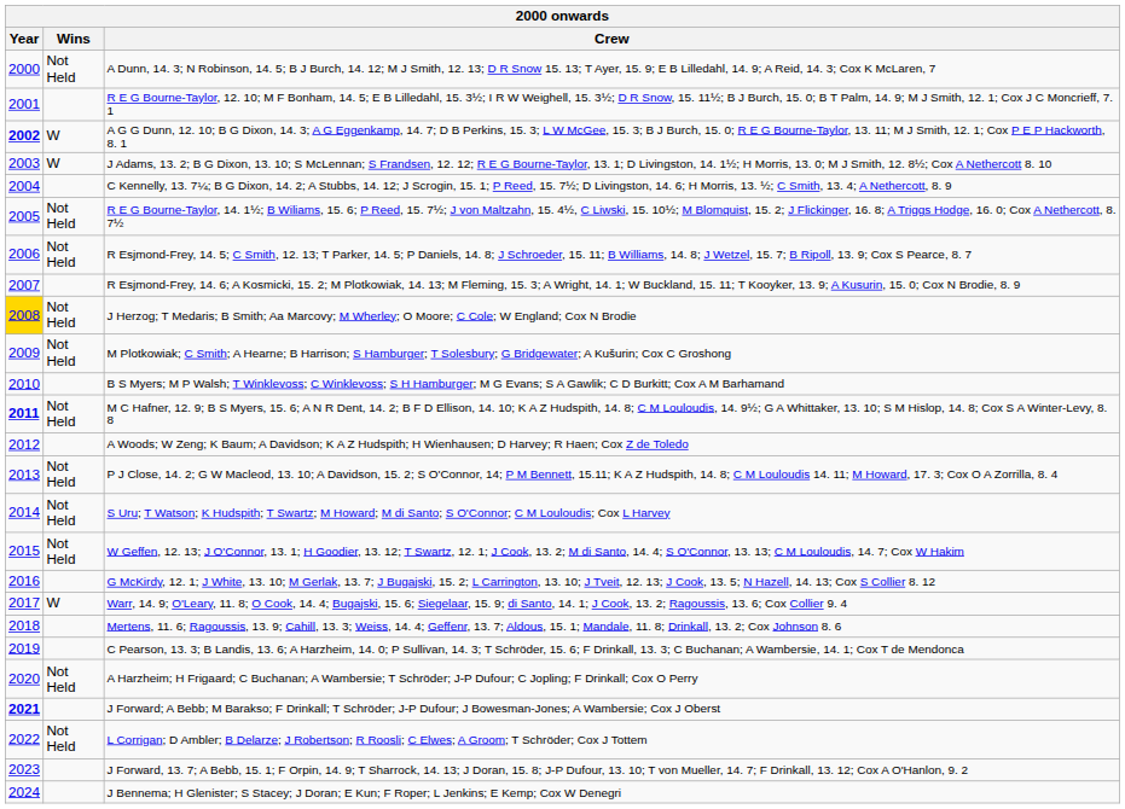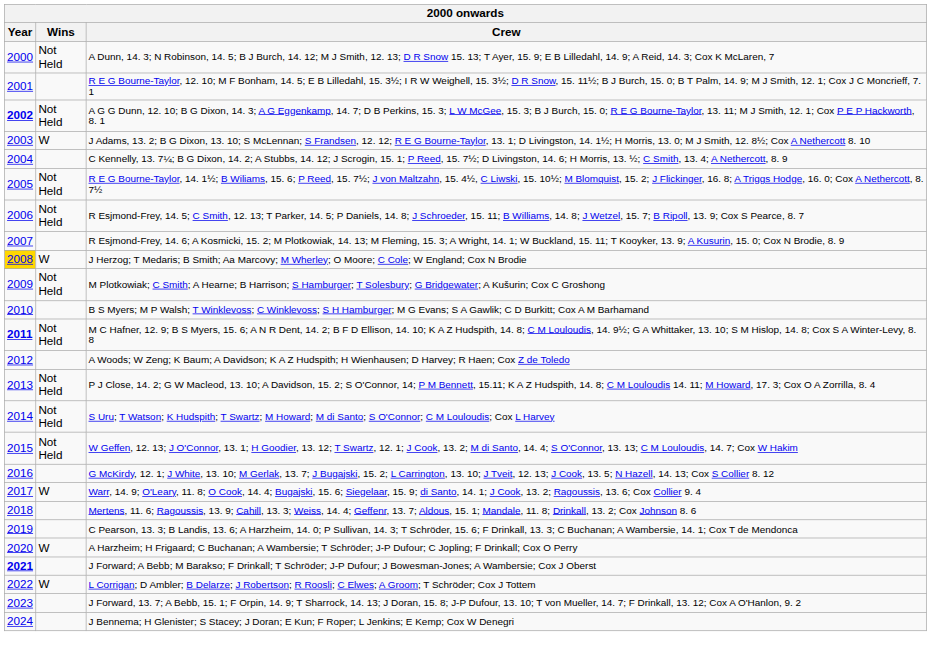row 5 | Wins: W -> Not Held
row 11 | Wins: Not Held -> W
row 23 | Wins: Not Held -> W
row 25 | Wins: Not Held -> W
